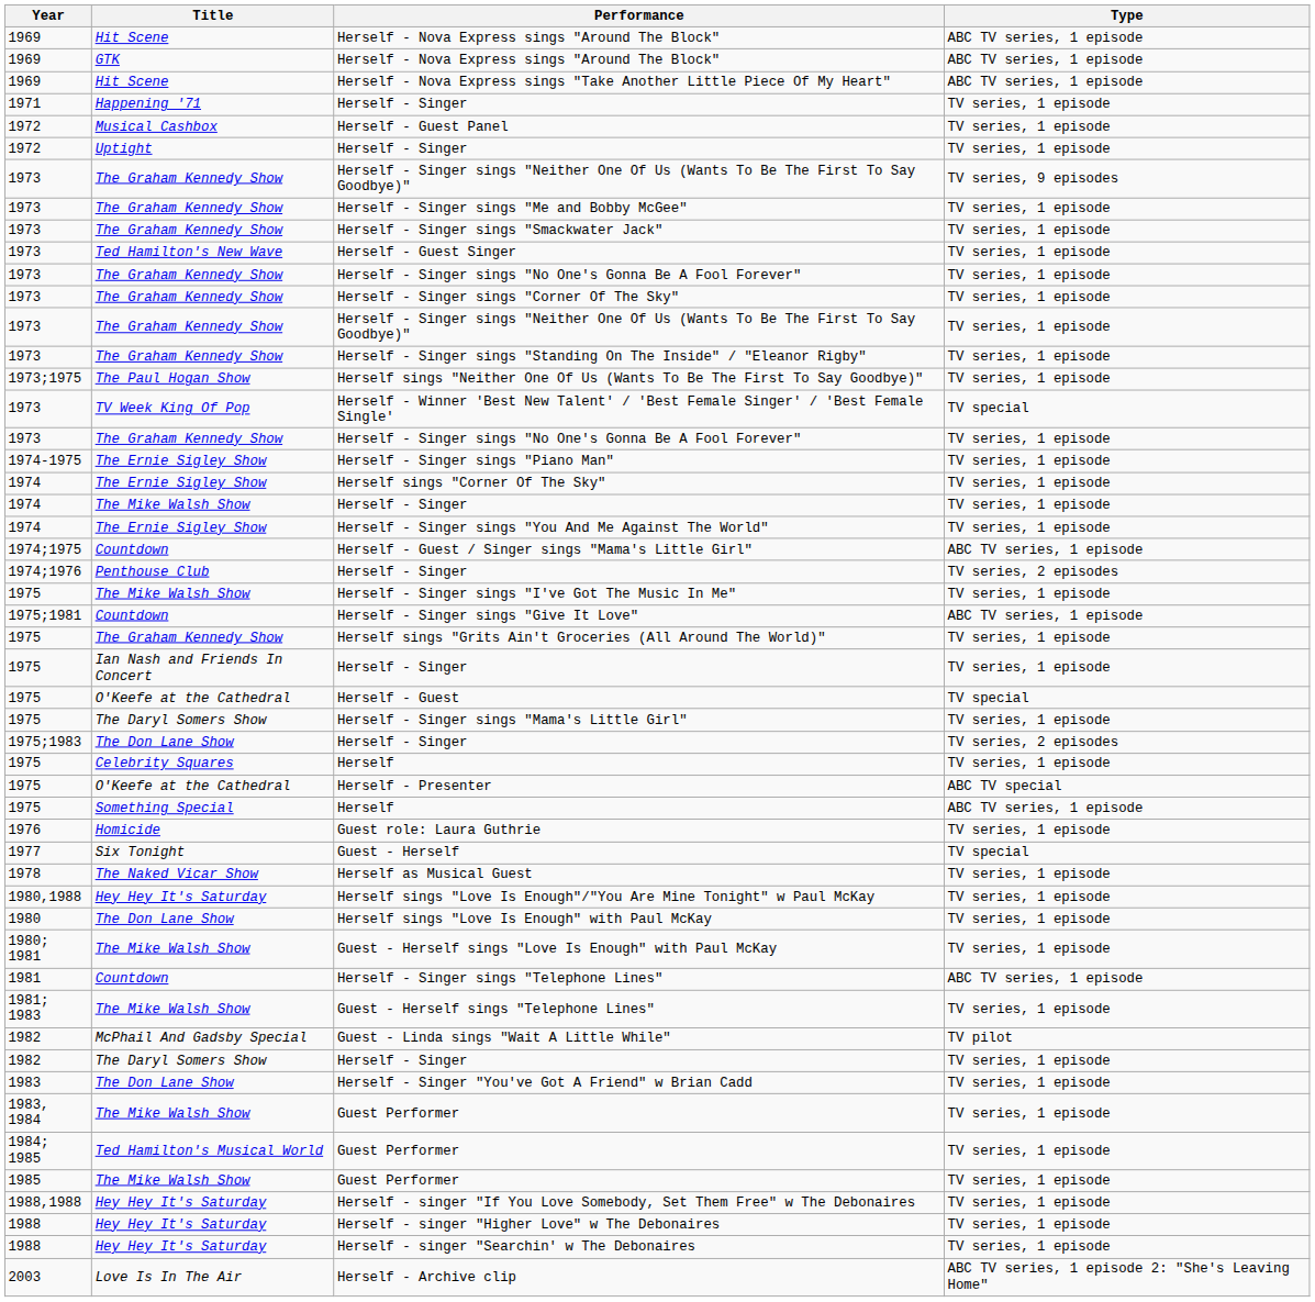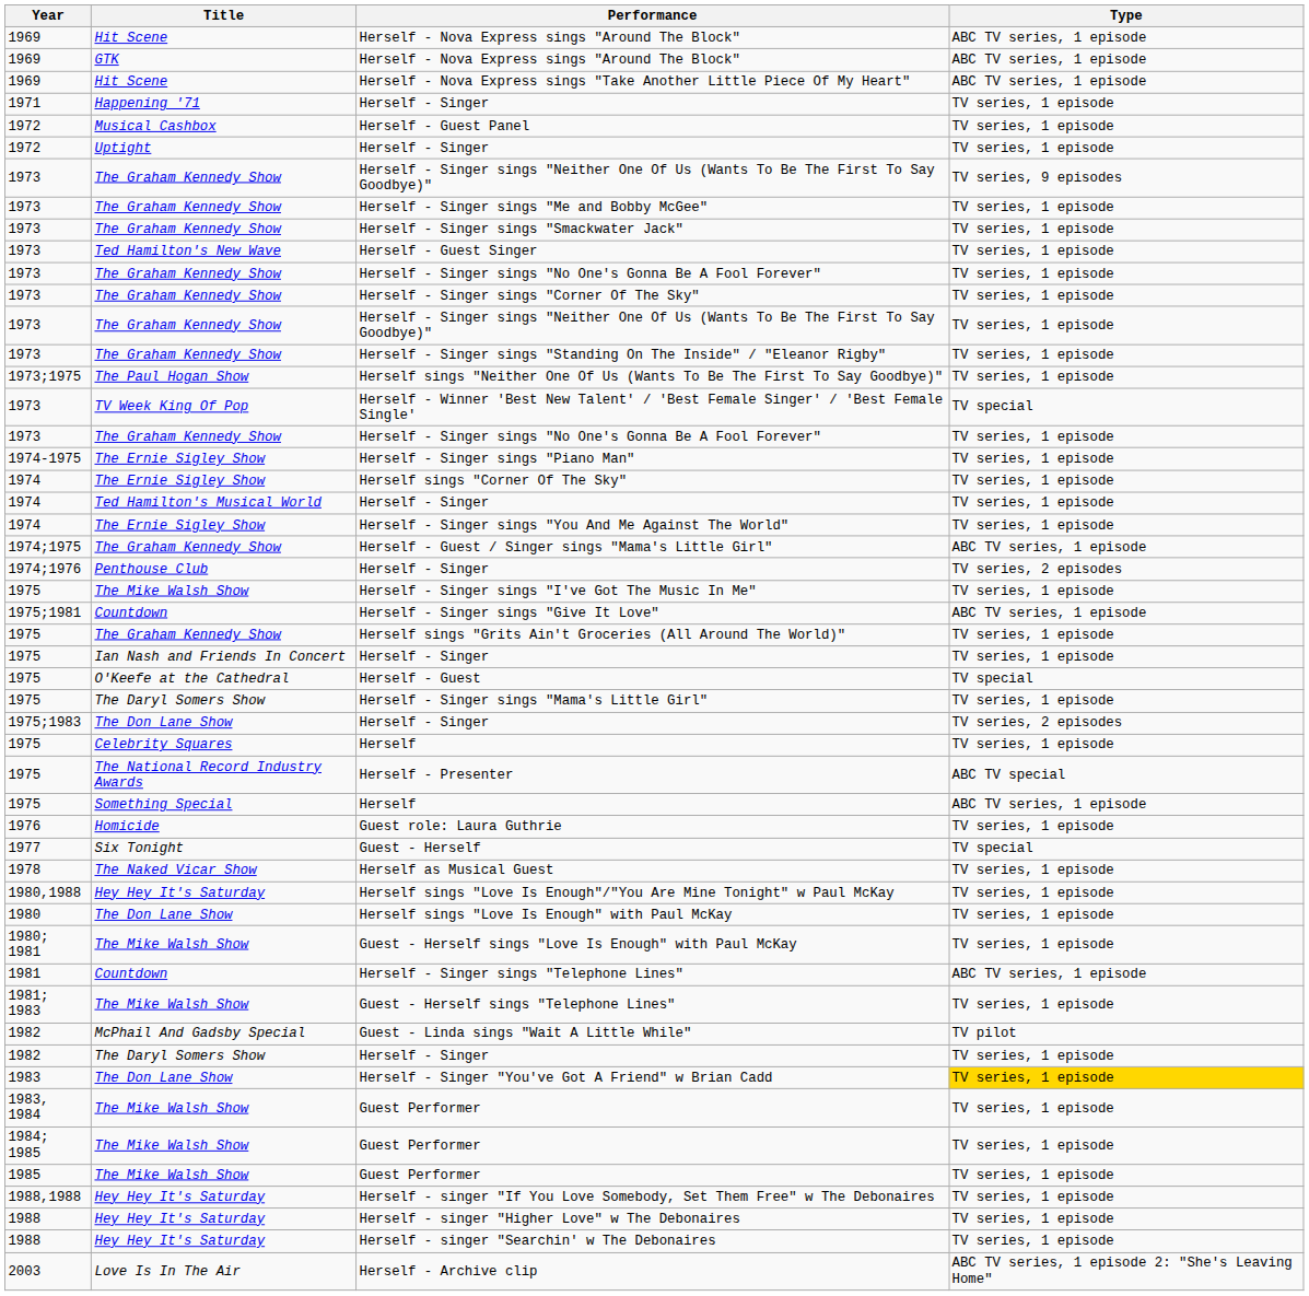1974 / Herself - Singer | Title: The Mike Walsh Show -> Ted Hamilton's Musical World
Herself - Guest / Singer sings "Mama's Little Girl" | Title: Countdown -> The Graham Kennedy Show
Herself - Presenter | Title: O'Keefe at the Cathedral -> The National Record Industry Awards
Herself - Singer "You've Got A Friend" w Brian Cadd | Type: no background -> gold background
1984; 1985 / Guest Performer | Title: Ted Hamilton's Musical World -> The Mike Walsh Show
